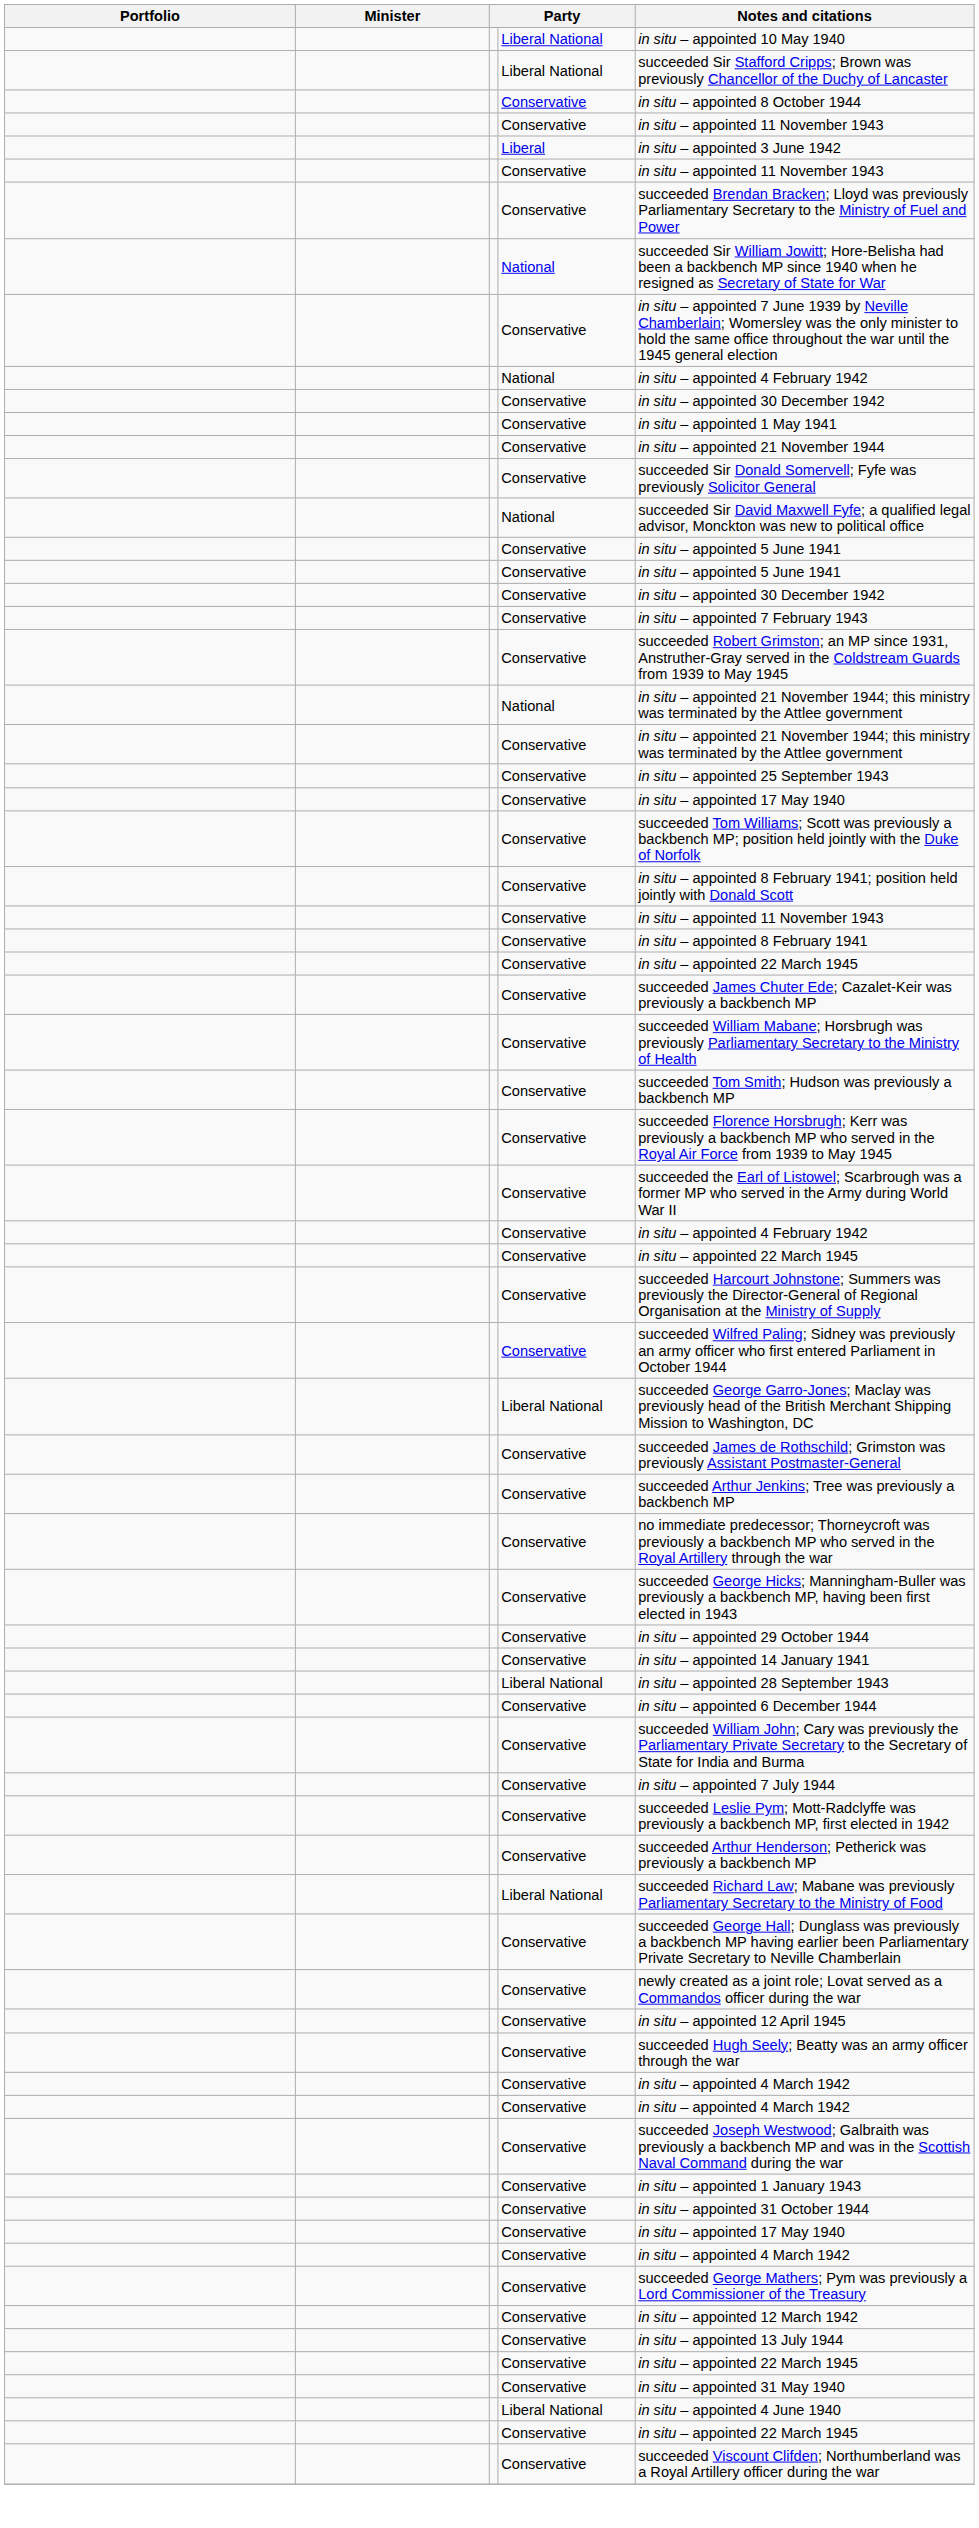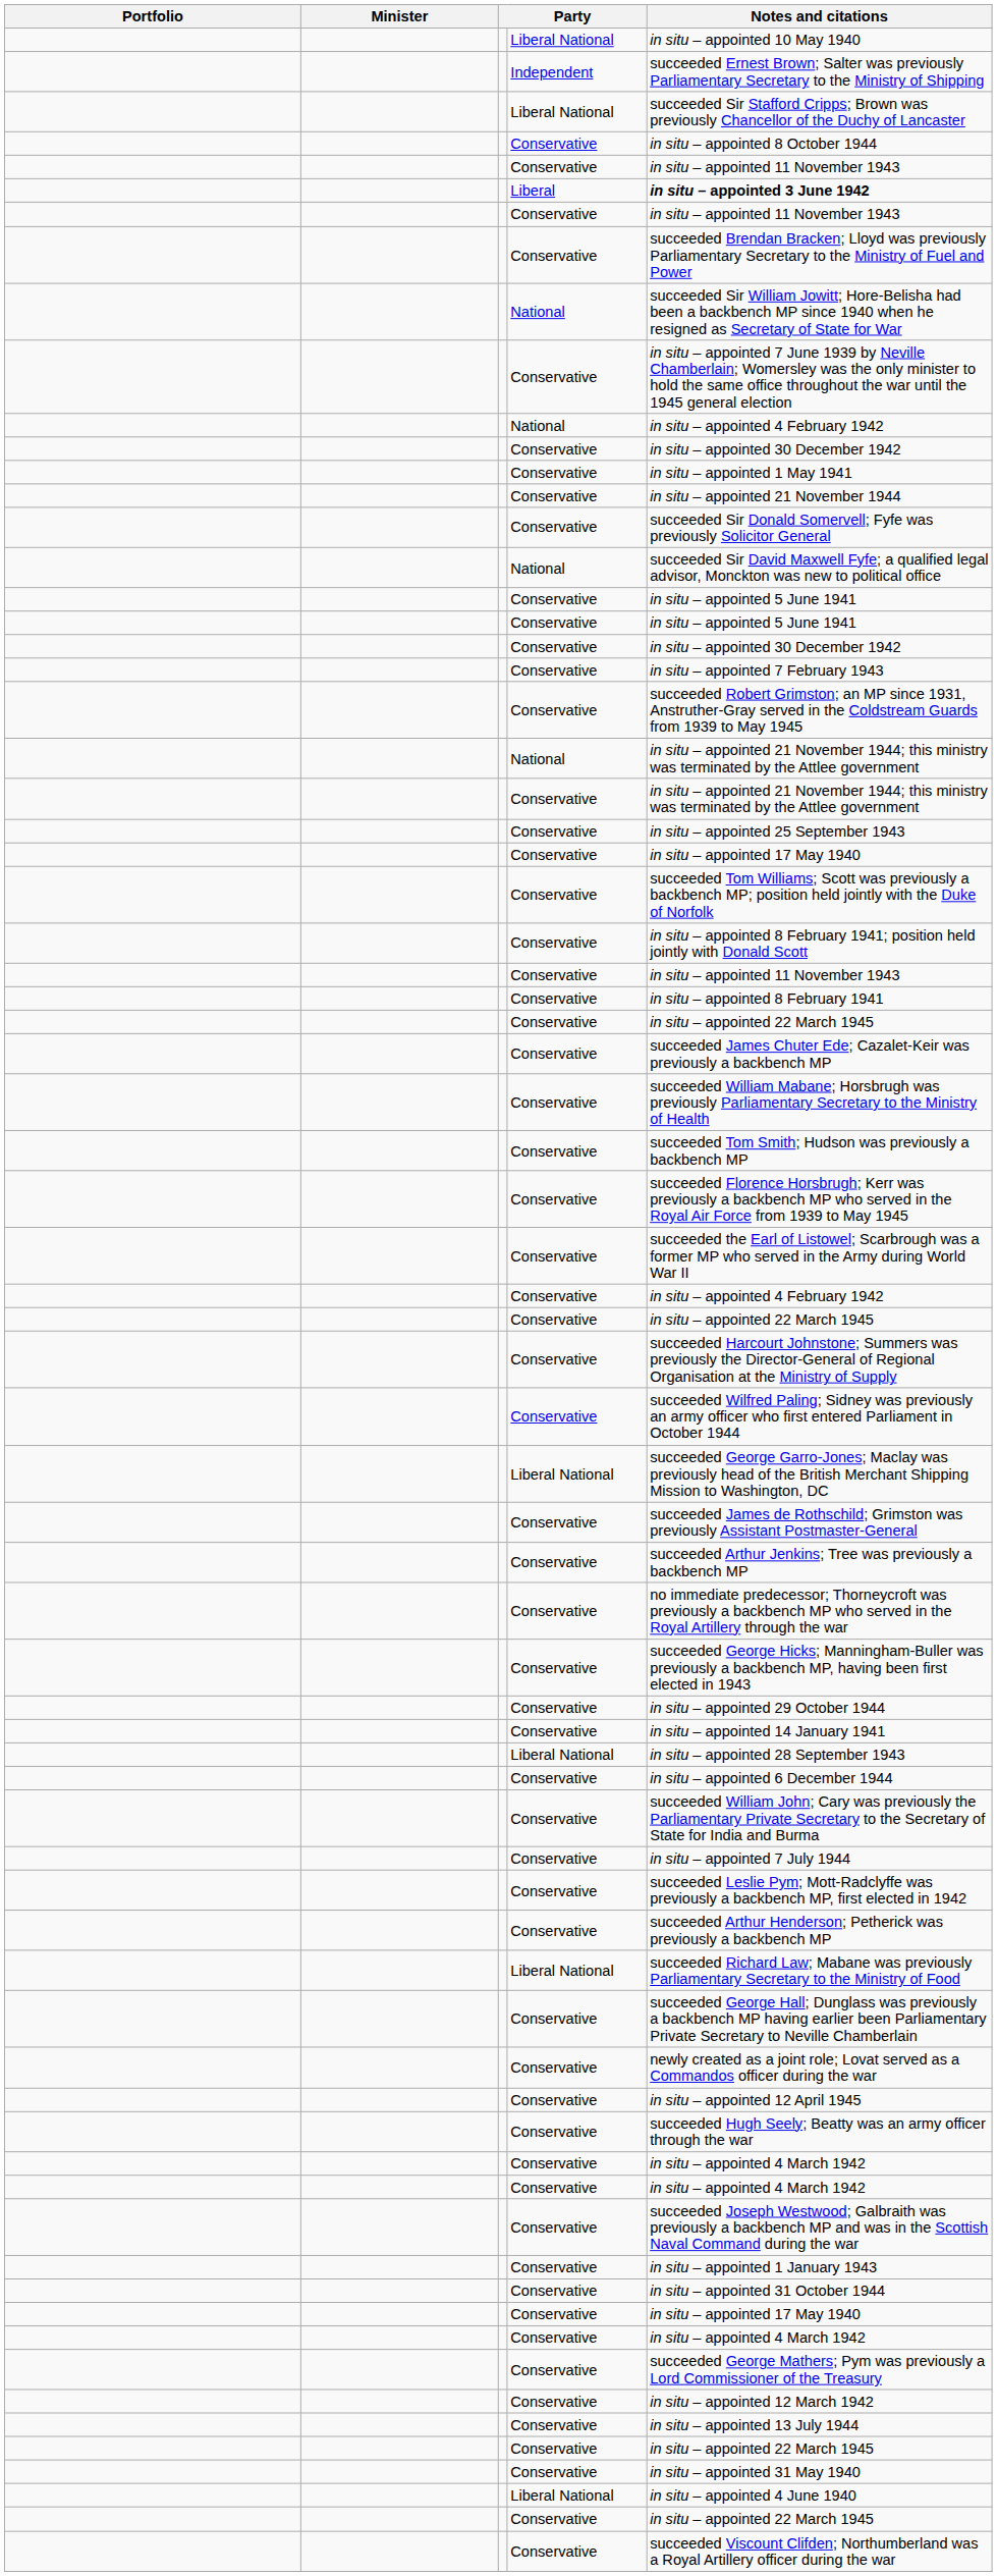+ row: Independent | succeeded Ernest Brown; Salter was previously Parliamentary Secretary to the Ministry of Shipping
Liberal | Notes and citations: normal -> bold
